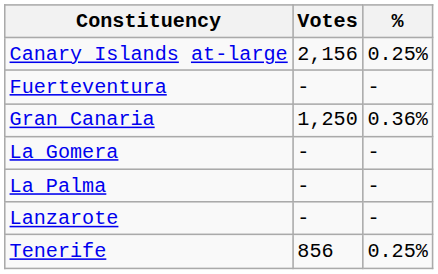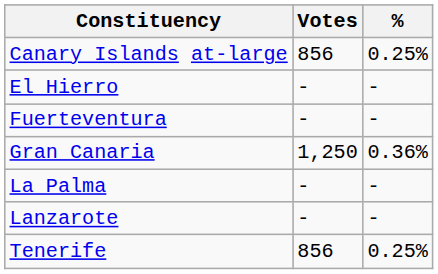Canary Islands at-large | Votes: 2,156 -> 856
+ row: El Hierro | - | -
- row: La Gomera | - | -
